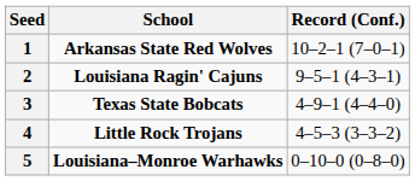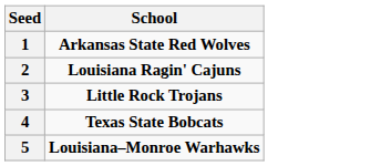- column: Record (Conf.) | 10–2–1 (7–0–1) | 9–5–1 (4–3–1) | 4–9–1 (4–4–0) | 4–5–3 (3–3–2) | 0–10–0 (0–8–0)
3 | School: Texas State Bobcats -> Little Rock Trojans
4 | School: Little Rock Trojans -> Texas State Bobcats
